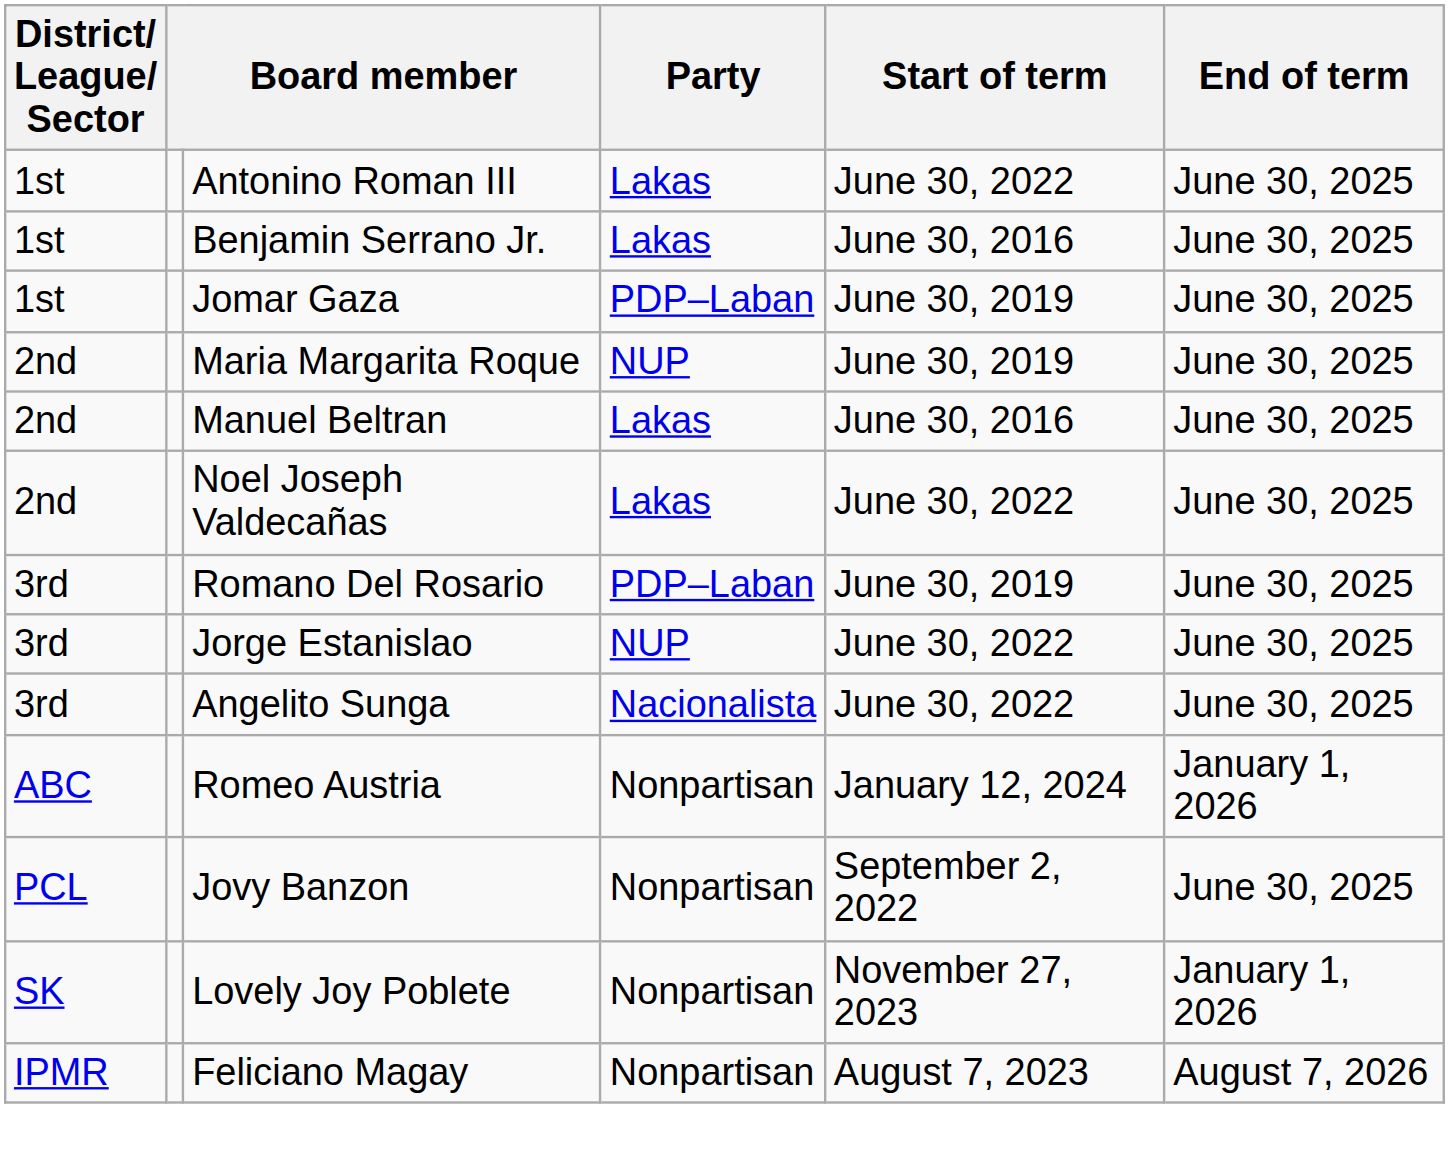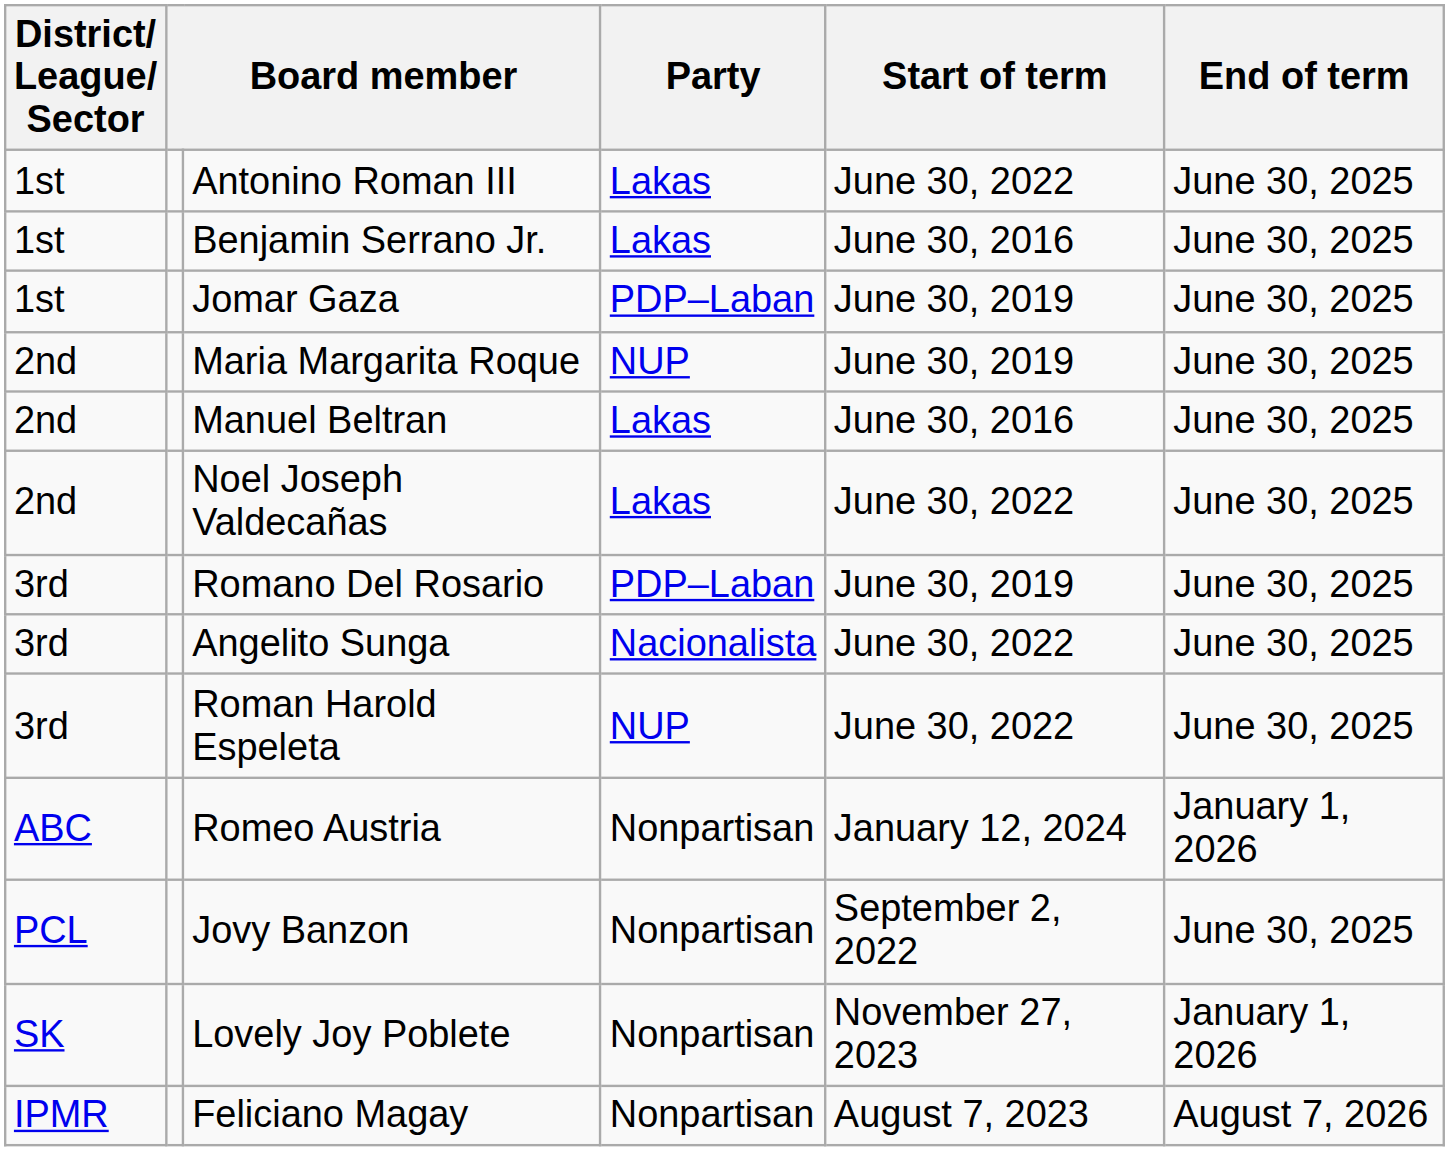- row: 3rd | Jorge Estanislao | NUP | June 30, 2022 | June 30, 2025
+ row: 3rd | Roman Harold Espeleta | NUP | June 30, 2022 | June 30, 2025
